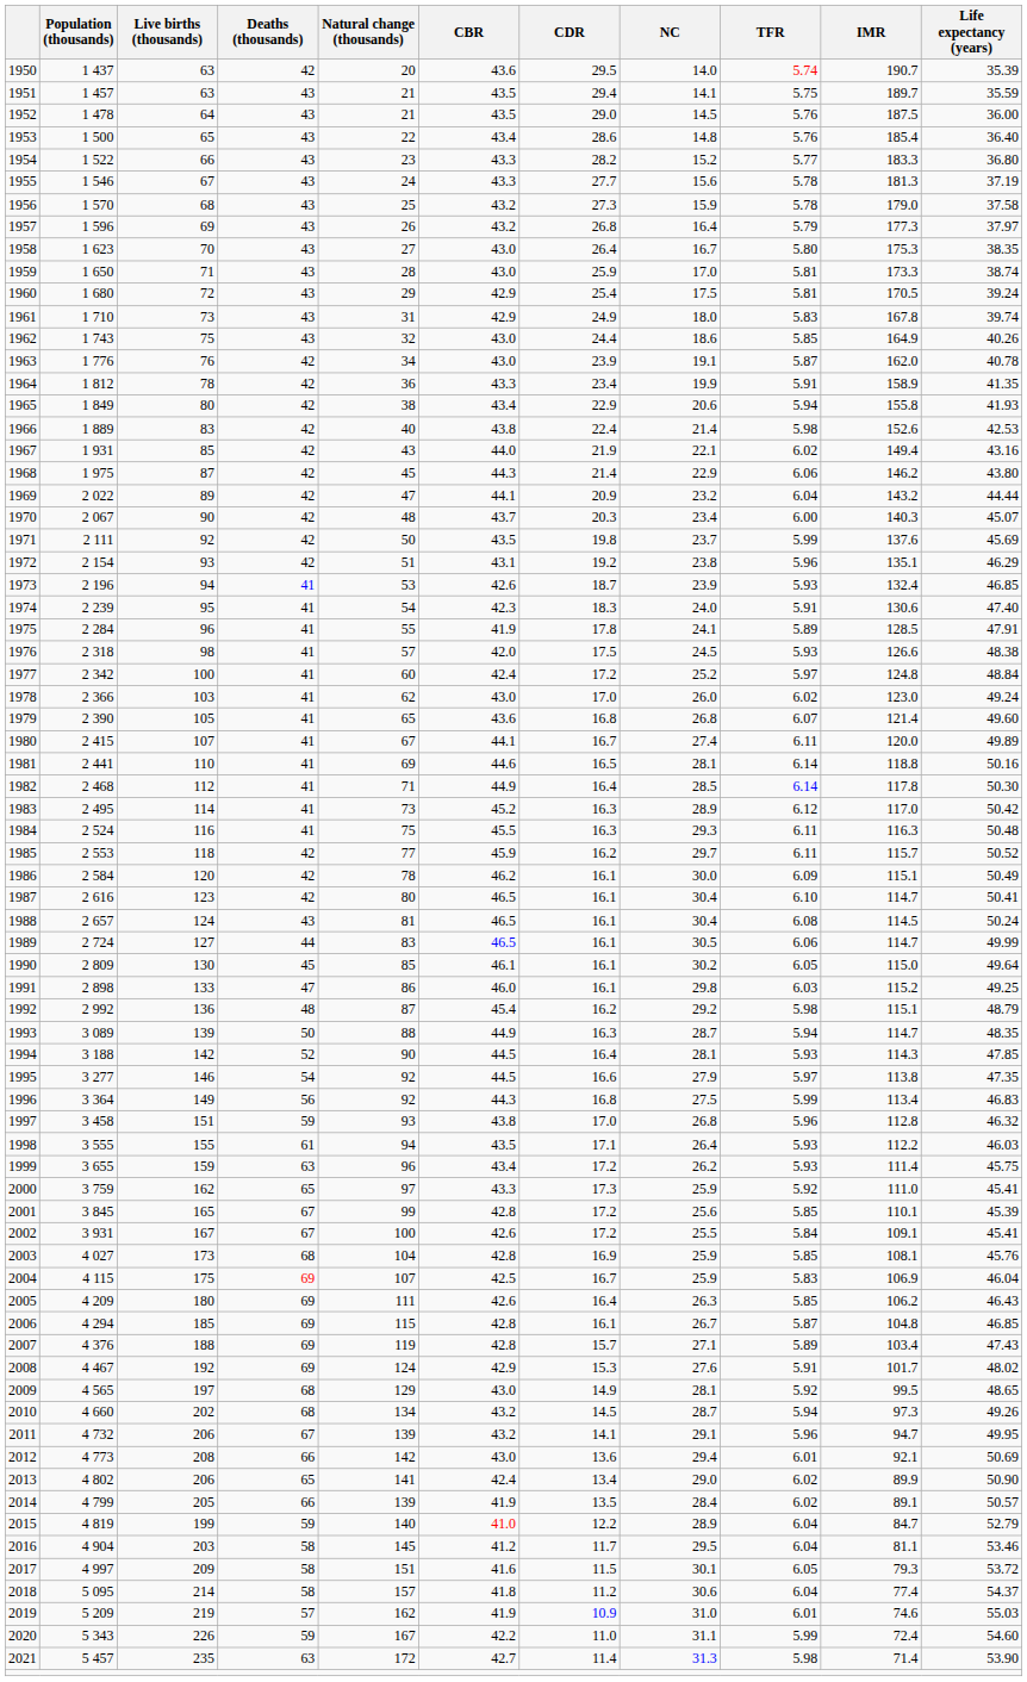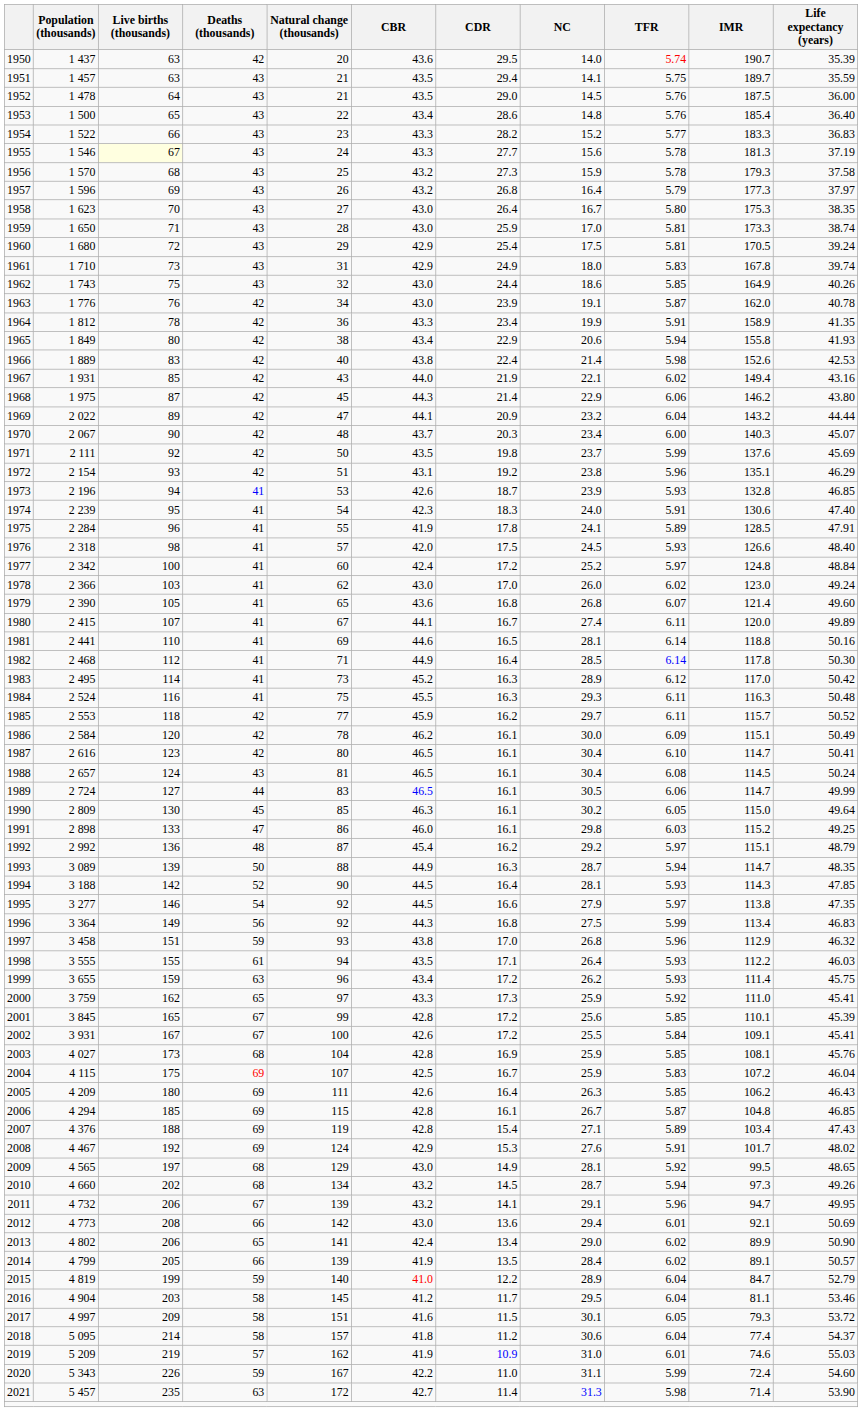1954 | Life expectancy (years): 36.80 -> 36.83
1955 | Live births (thousands): no background -> lightyellow background
1956 | IMR: 179.0 -> 179.3
1973 | IMR: 132.4 -> 132.8
1976 | Life expectancy (years): 48.38 -> 48.40
1990 | CBR: 46.1 -> 46.3
1992 | TFR: 5.98 -> 5.97
1997 | IMR: 112.8 -> 112.9
2004 | IMR: 106.9 -> 107.2
2007 | CDR: 15.7 -> 15.4
